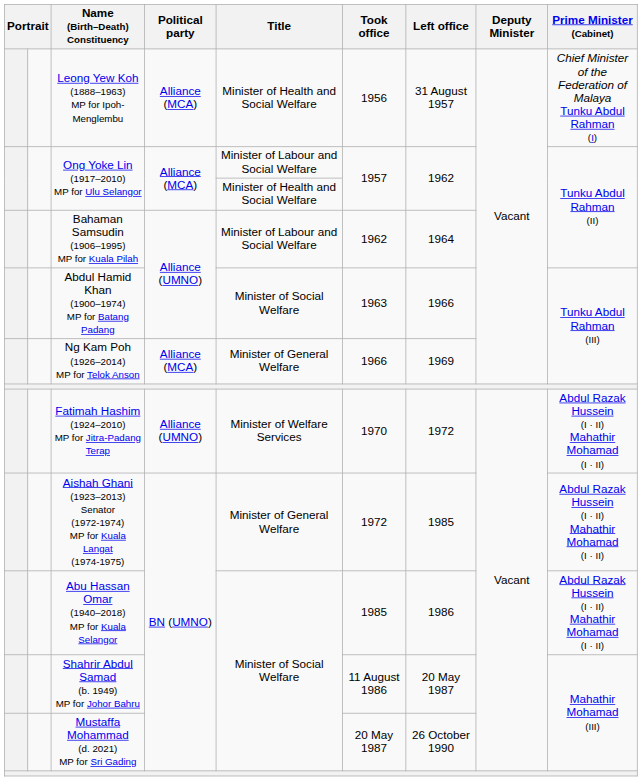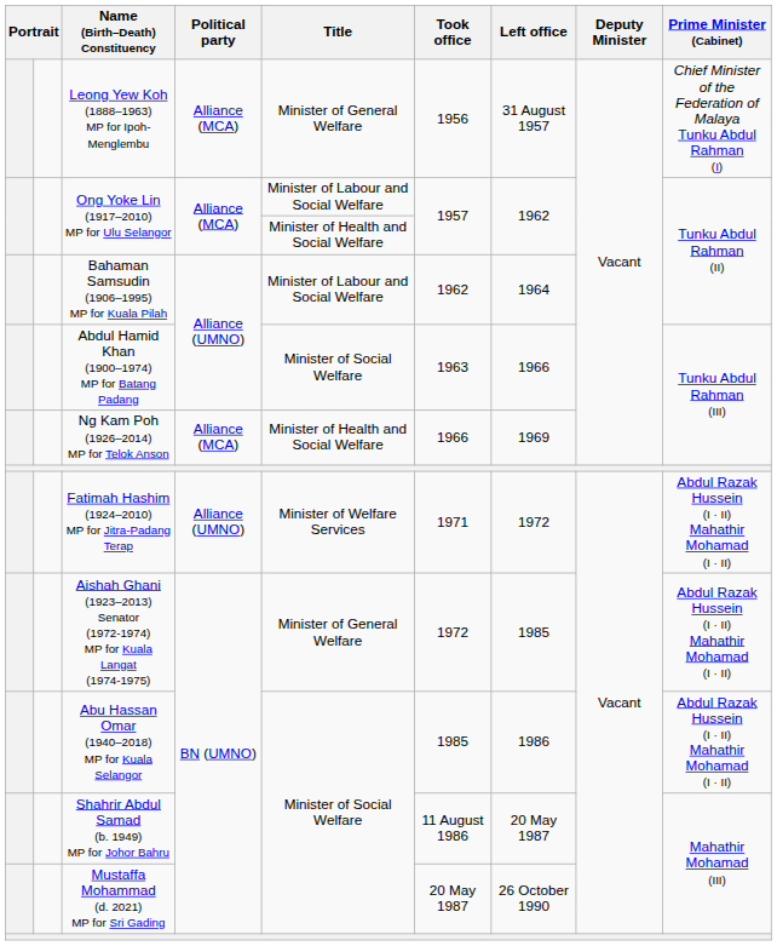Leong Yew Koh (1888–1963) MP for Ipoh-Menglembu | Title: Minister of Health and Social Welfare -> Minister of General Welfare
Ng Kam Poh (1926–2014) MP for Telok Anson | Title: Minister of General Welfare -> Minister of Health and Social Welfare
Fatimah Hashim (1924–2010) MP for Jitra-Padang Terap | Took office: 1970 -> 1971
